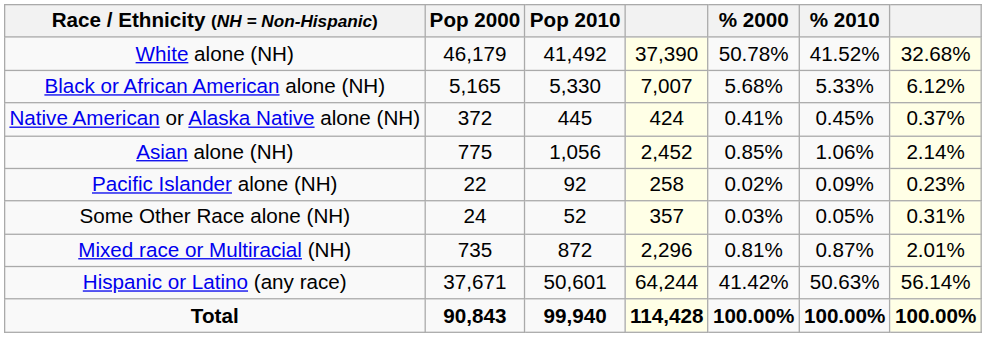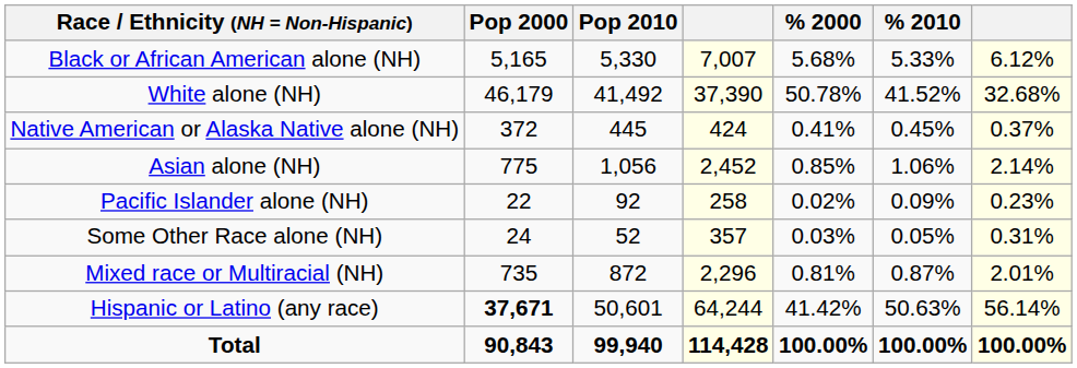rows swapped: White alone (NH) <-> Black or African American alone (NH)
Hispanic or Latino (any race) | Pop 2000: normal -> bold
